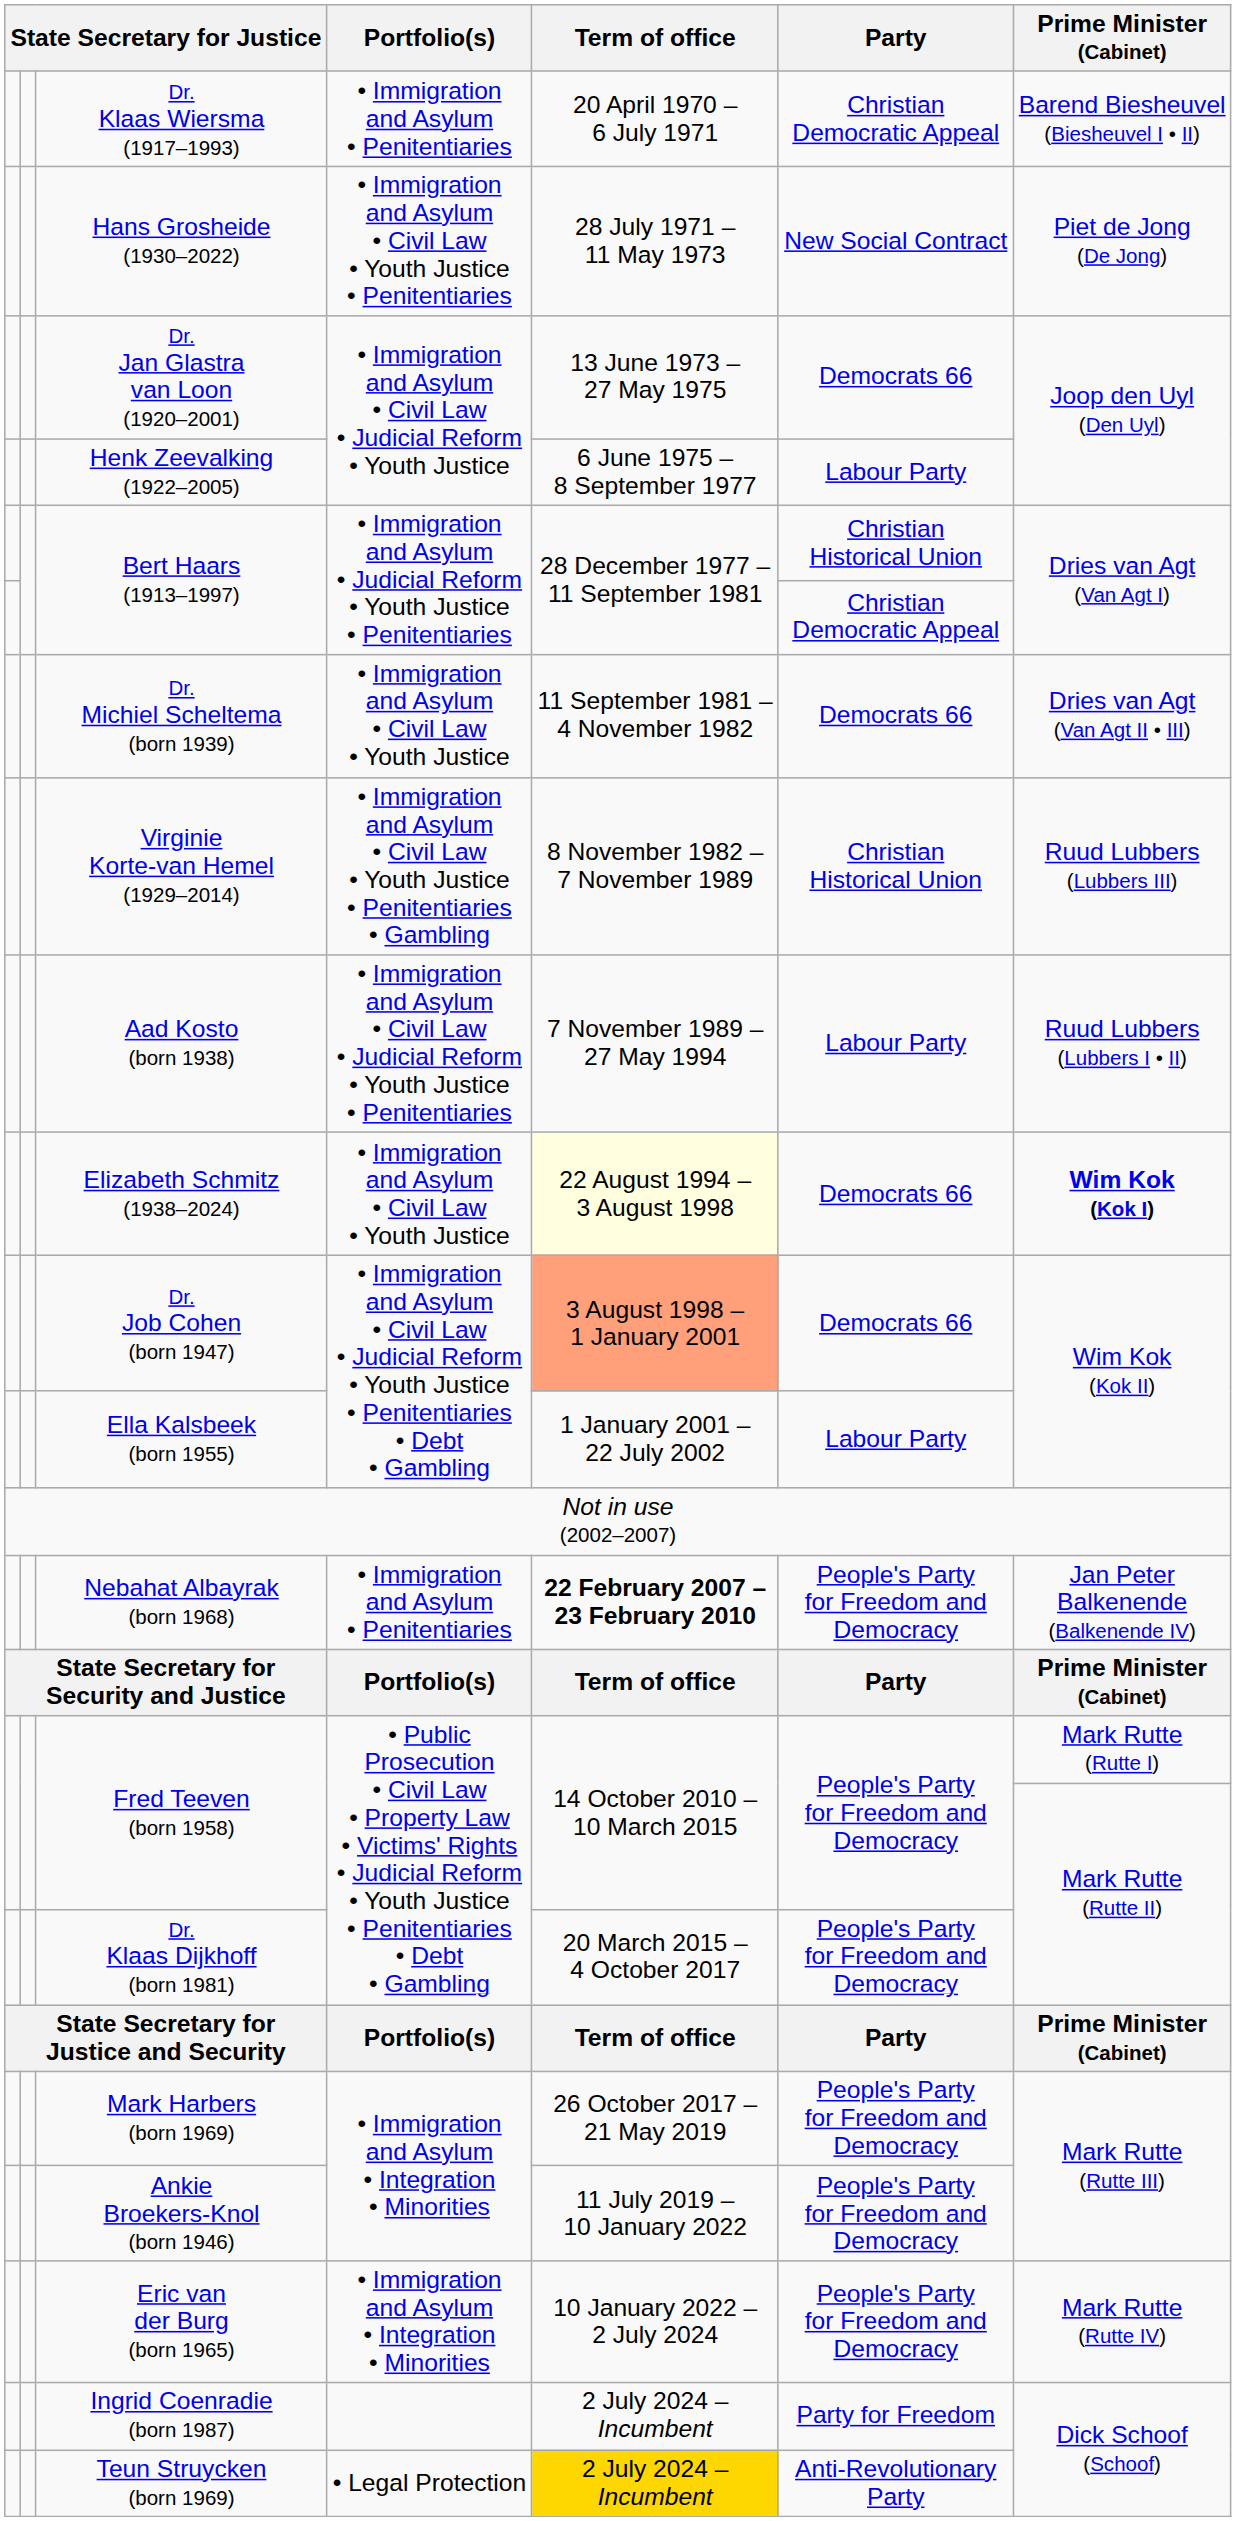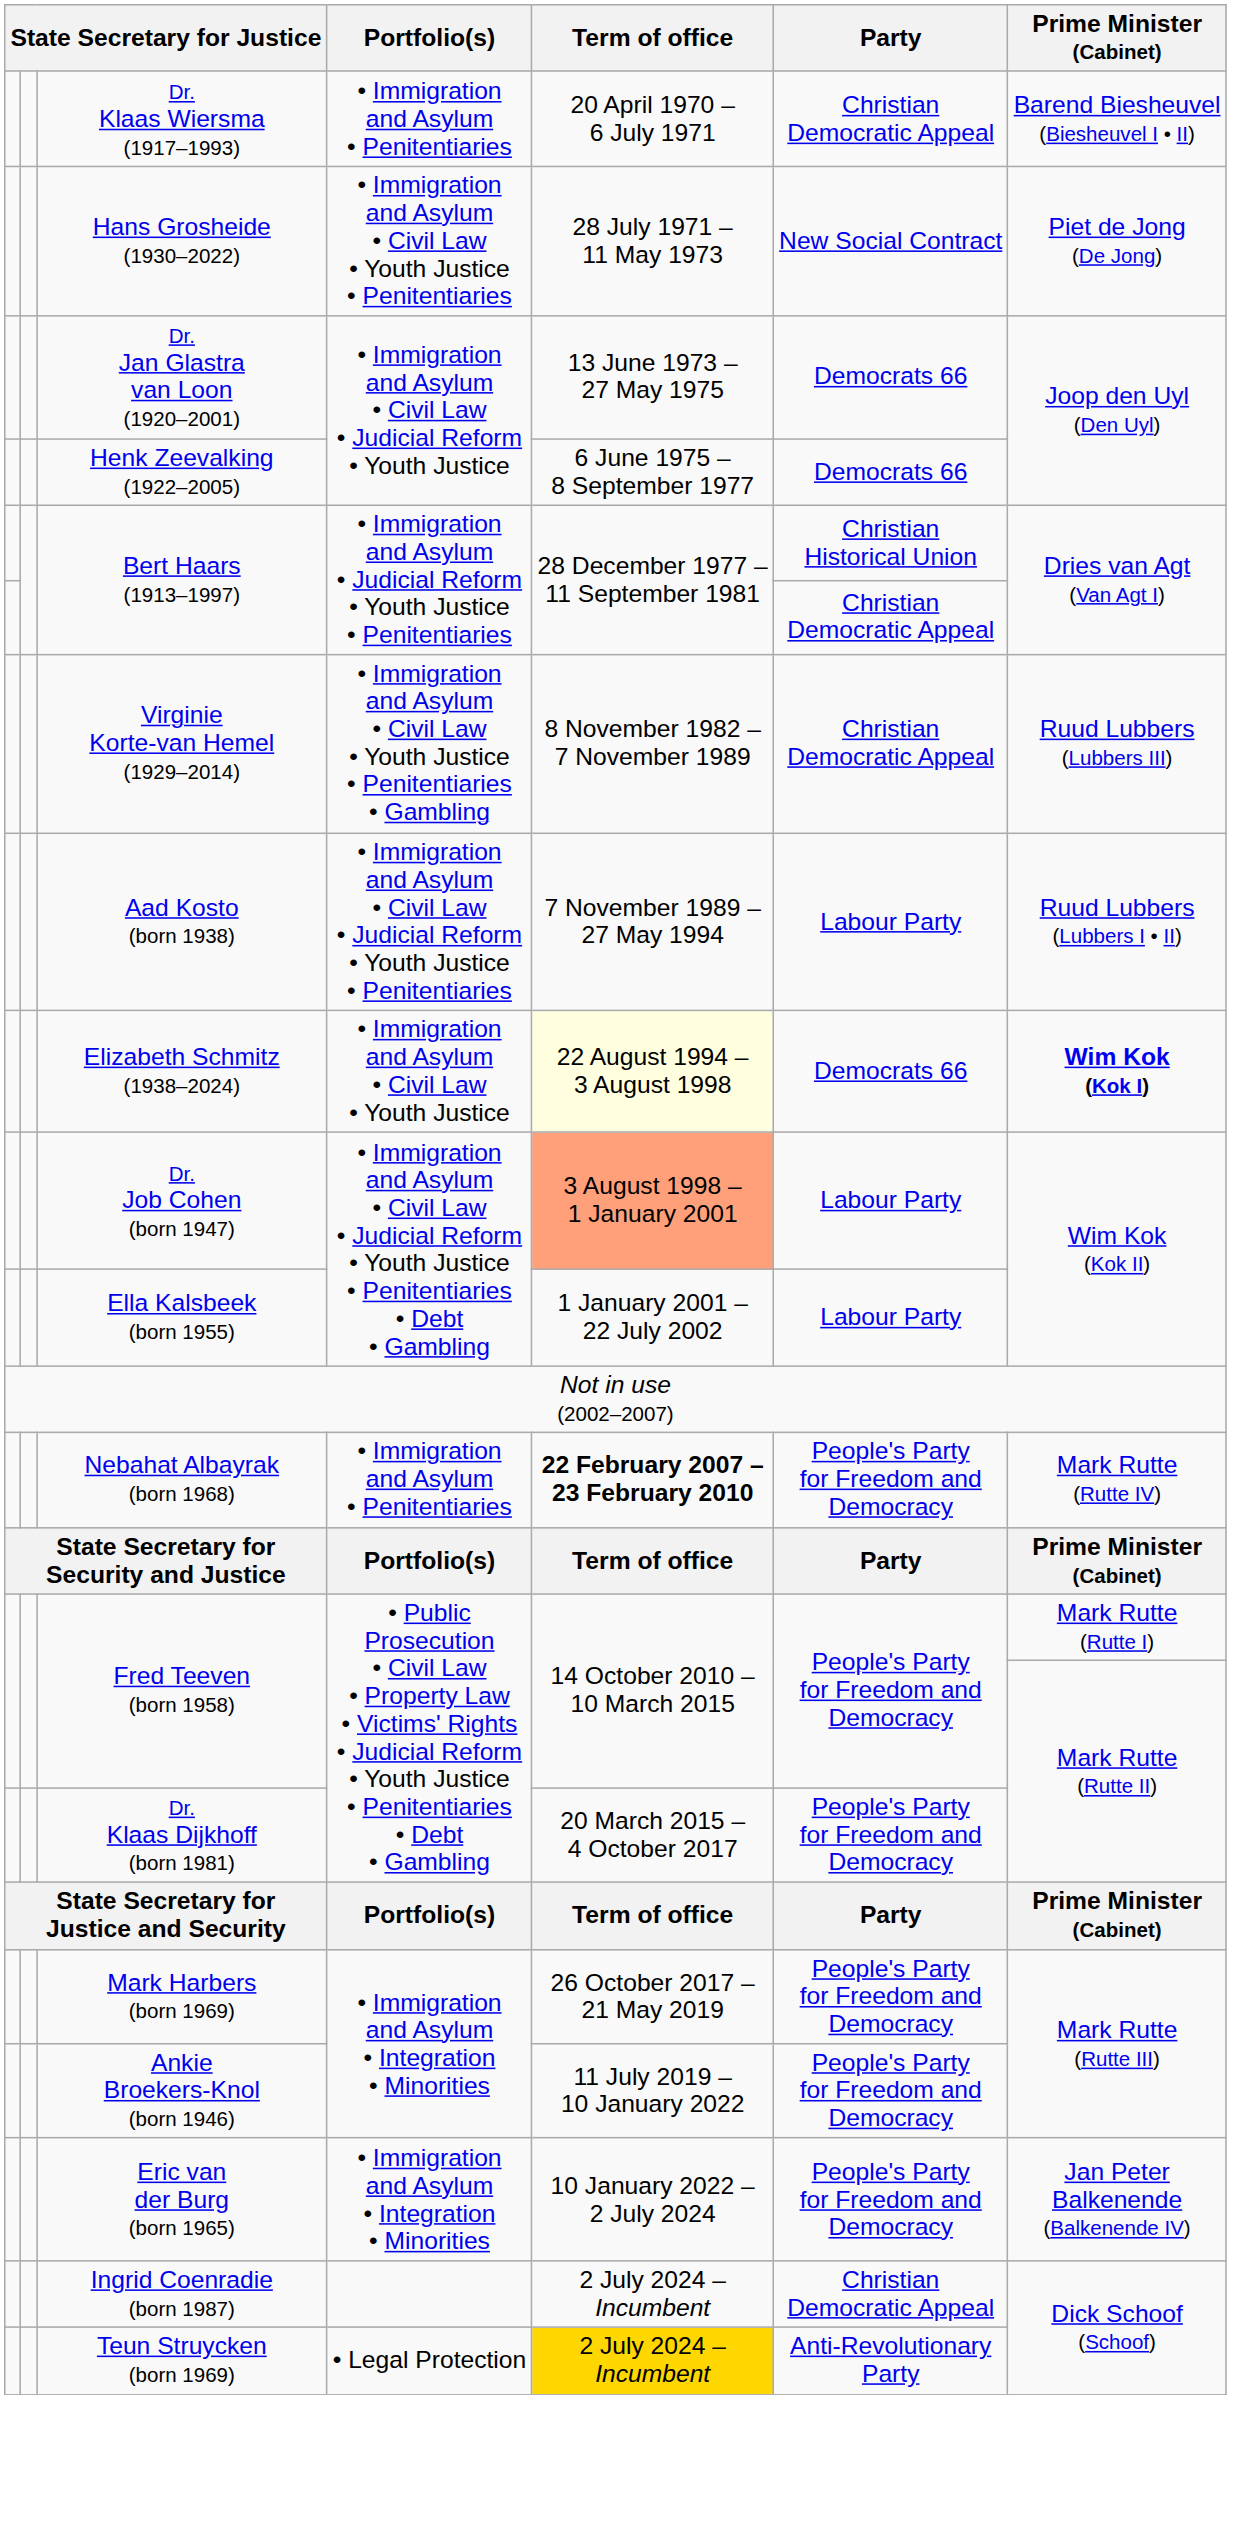Henk Zeevalking (1922–2005) | Party: Labour Party -> Democrats 66
- row: Dr. Michiel Scheltema (born 1939) | • Immigration and Asylum • Civil Law • Youth Justice | 11 September 1981 – 4 November 1982 | Democrats 66 | Dries van Agt (Van Agt II • III)
Virginie Korte-van Hemel (1929–2014) | Party: Christian Historical Union -> Christian Democratic Appeal
Dr. Job Cohen (born 1947) | Party: Democrats 66 -> Labour Party
Nebahat Albayrak (born 1968) | Prime Minister (Cabinet): Jan Peter Balkenende (Balkenende IV) -> Mark Rutte (Rutte IV)
Eric van der Burg (born 1965) | Prime Minister (Cabinet): Mark Rutte (Rutte IV) -> Jan Peter Balkenende (Balkenende IV)
Ingrid Coenradie (born 1987) | Party: Party for Freedom -> Christian Democratic Appeal
